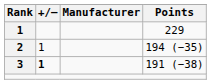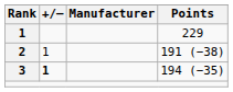2 | Points: 194 (−35) -> 191 (−38)
3 | Points: 191 (−38) -> 194 (−35)
